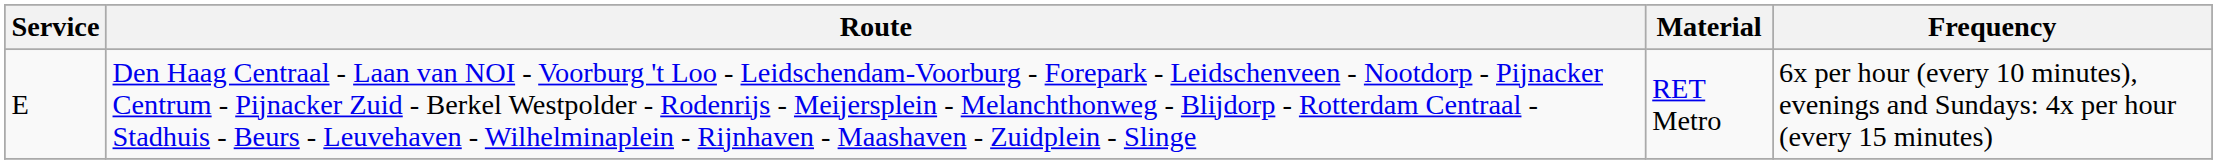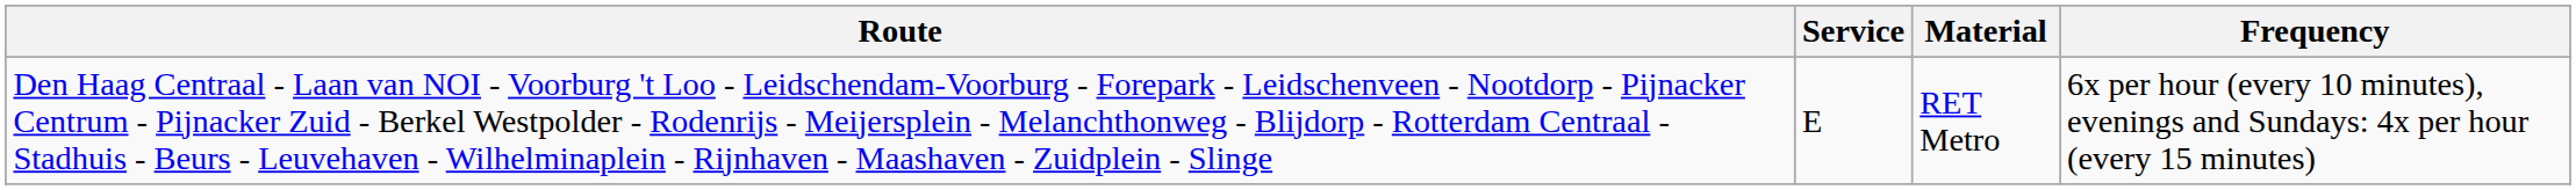columns swapped: Service <-> Route
